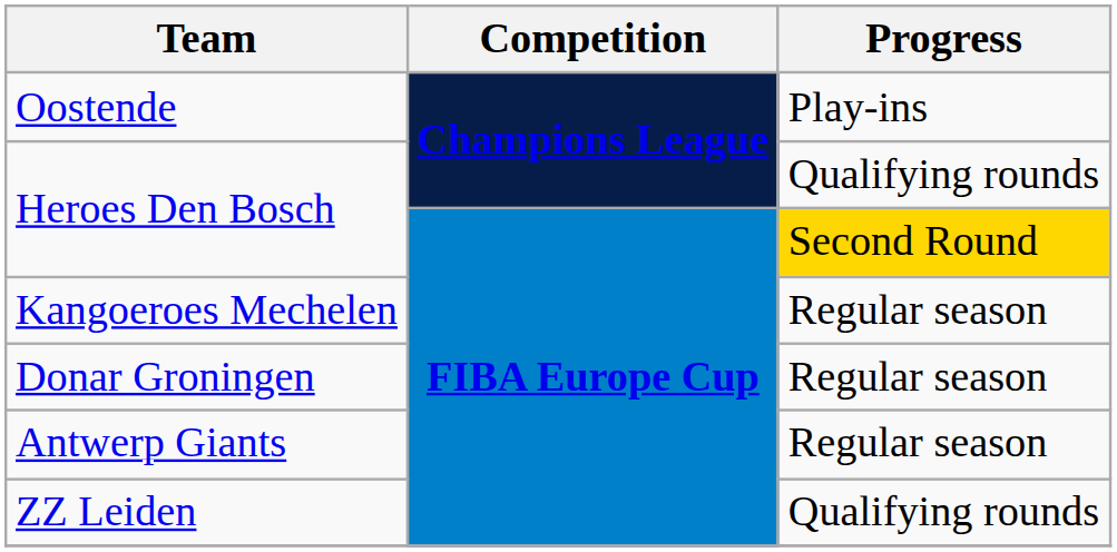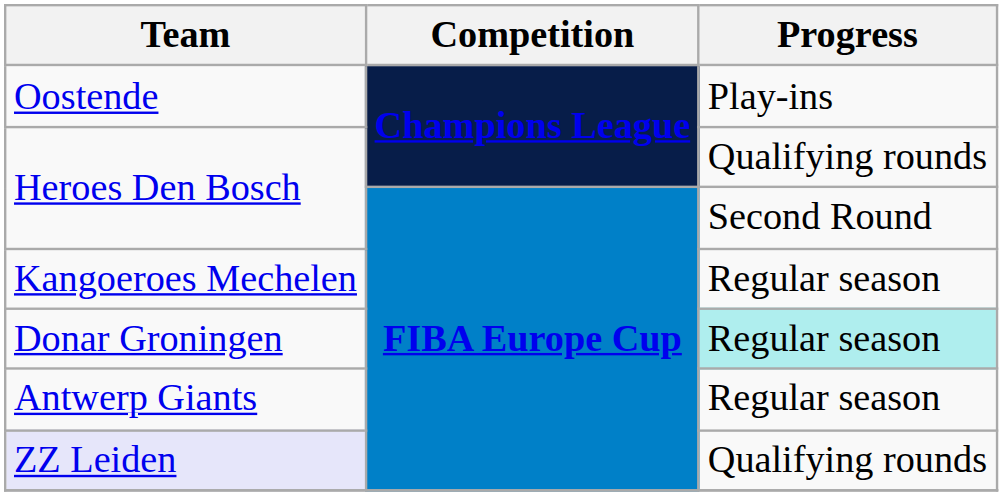Heroes Den Bosch / Second Round | Progress: gold background -> no background
Donar Groningen | Progress: no background -> paleturquoise background
ZZ Leiden | Team: no background -> lavender background
